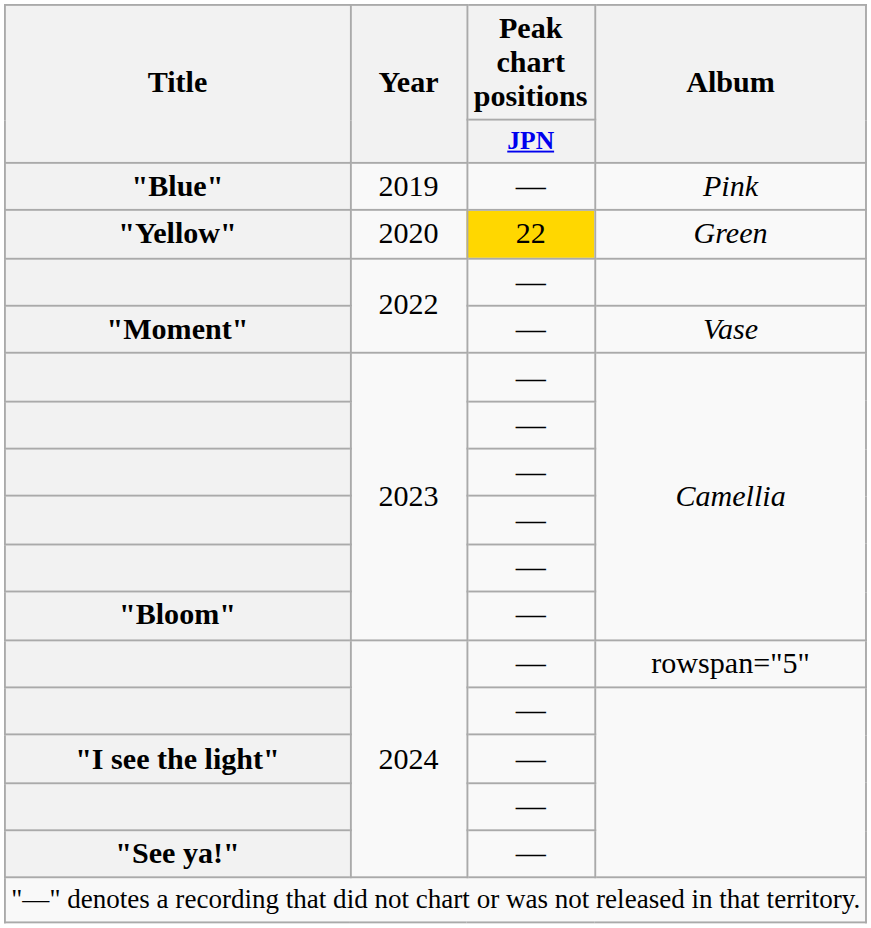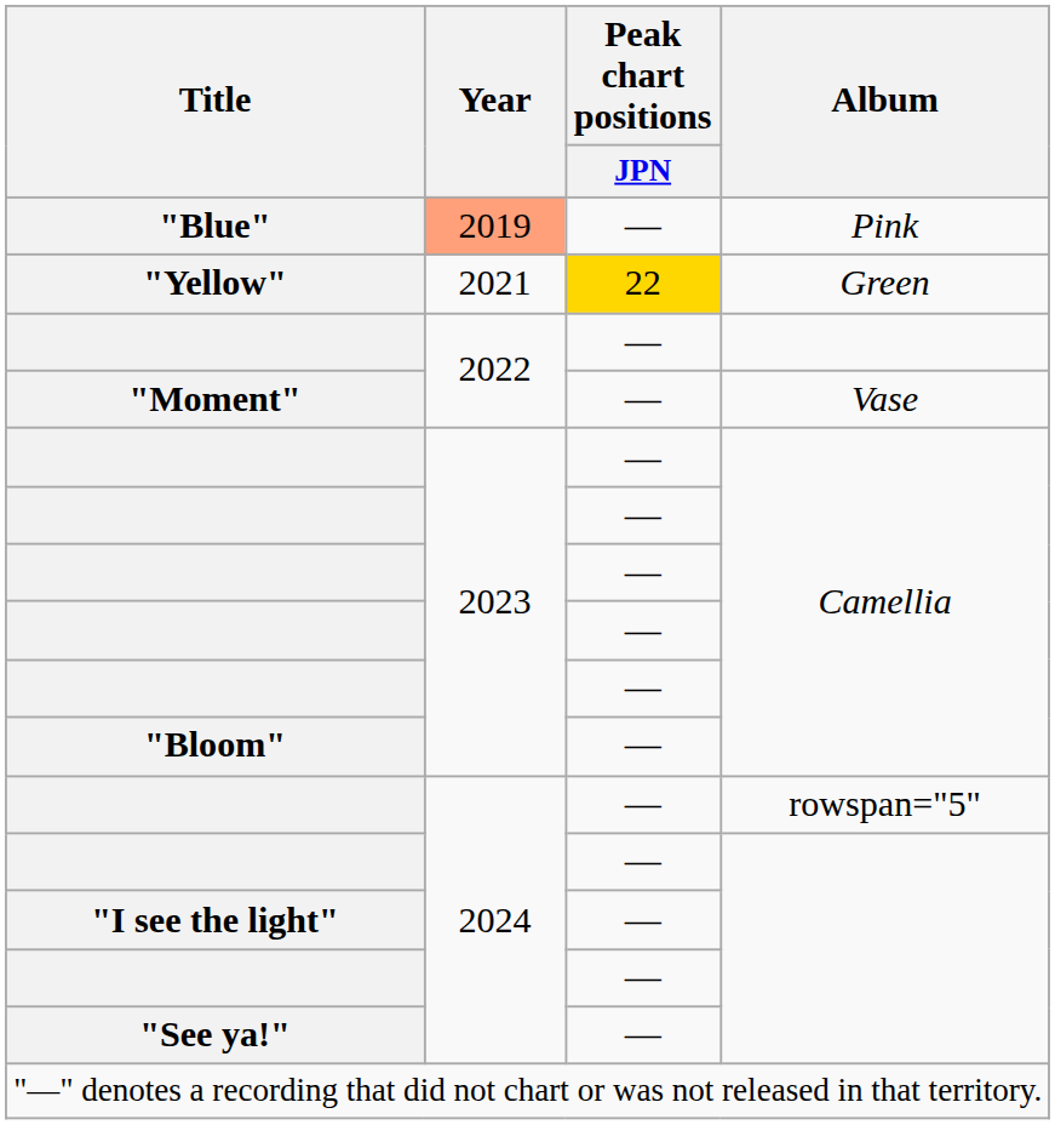"Blue" | Year: no background -> lightsalmon background
"Yellow" | Year: 2020 -> 2021
